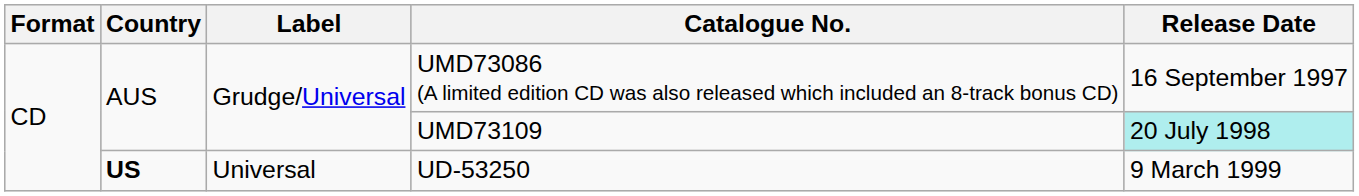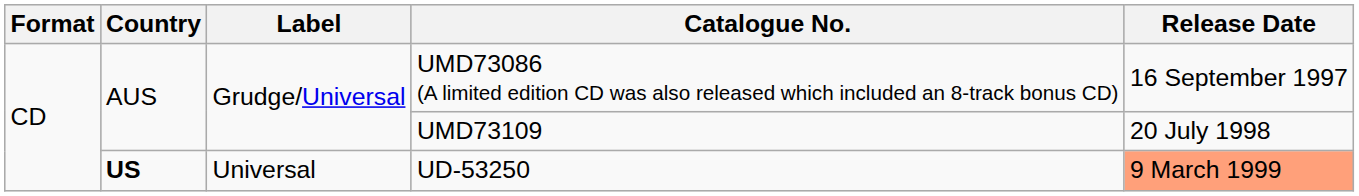UMD73109 | Release Date: paleturquoise background -> no background
UD-53250 | Release Date: no background -> lightsalmon background
